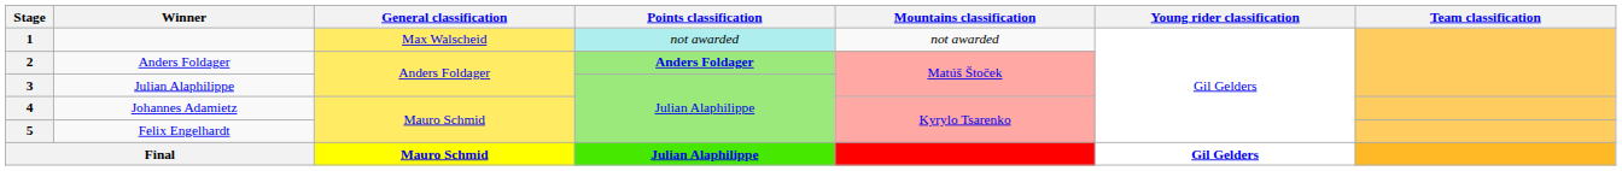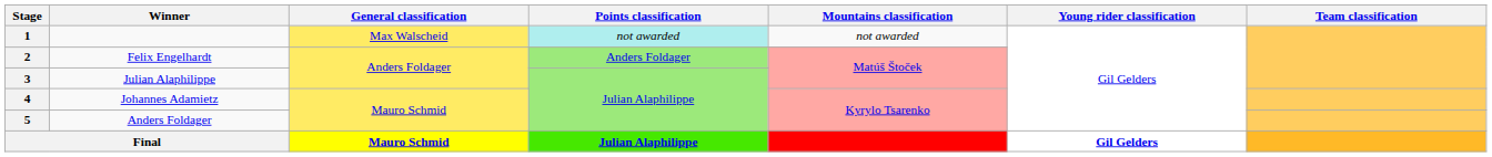2 | Winner: Anders Foldager -> Felix Engelhardt
2 | Points classification: bold -> normal
5 | Winner: Felix Engelhardt -> Anders Foldager
